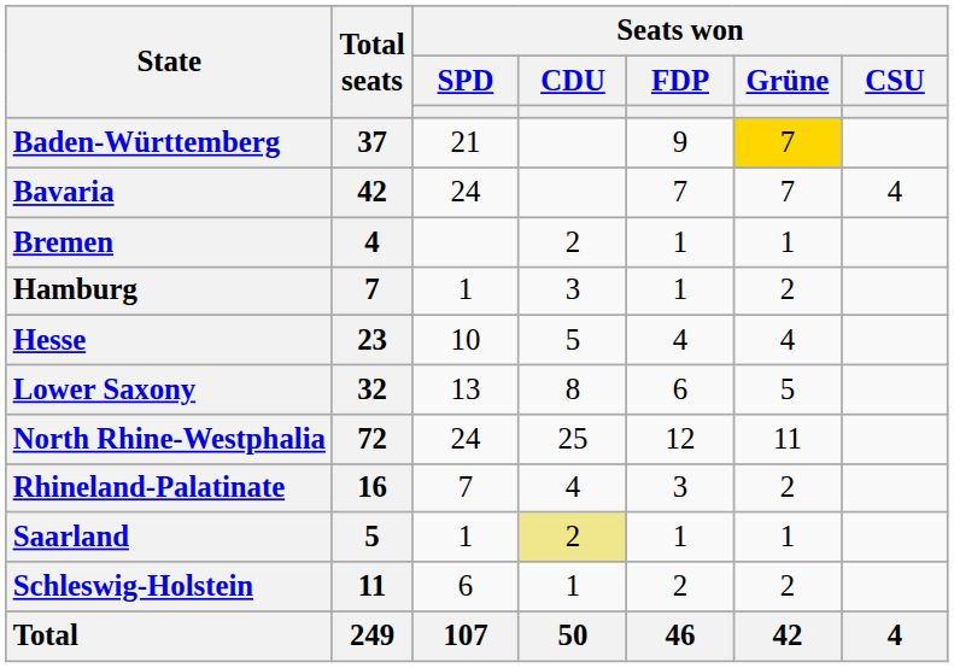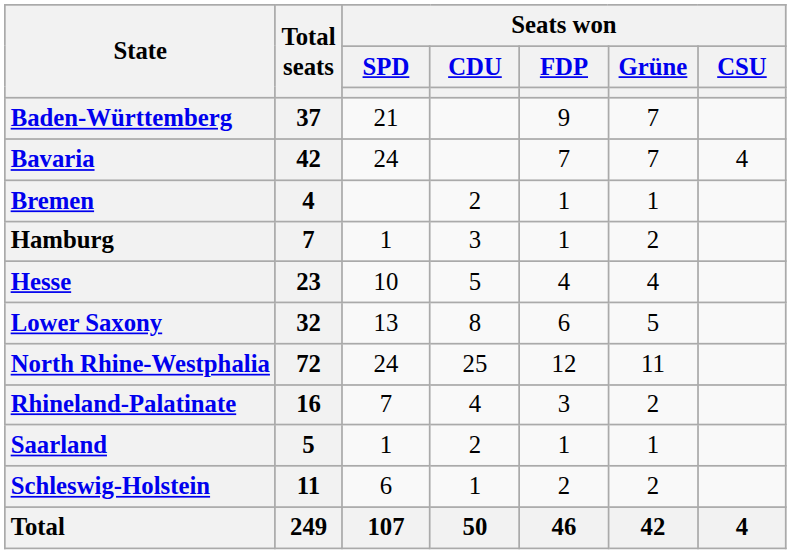Baden-Württemberg | Seats won / Grüne: gold background -> no background
Saarland | Seats won / CDU: khaki background -> no background
